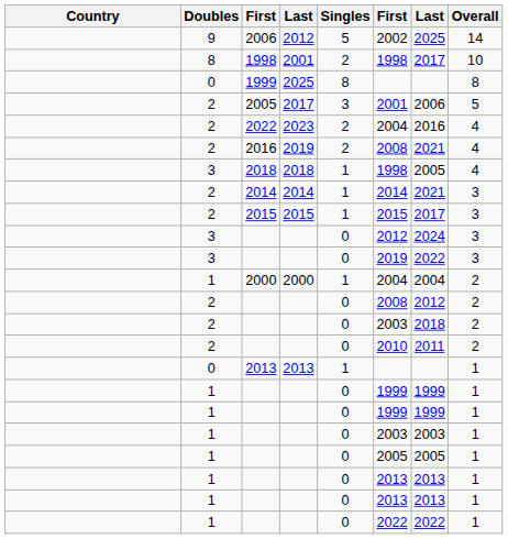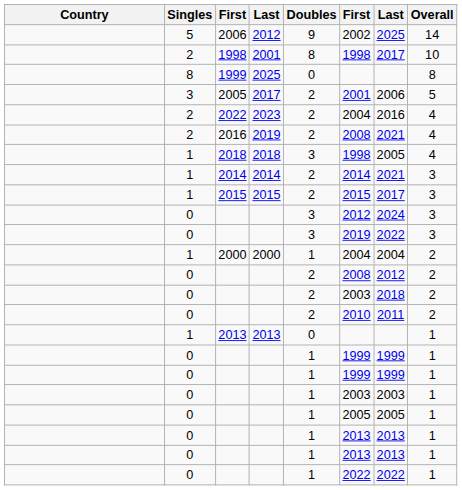columns swapped: Singles <-> Doubles
